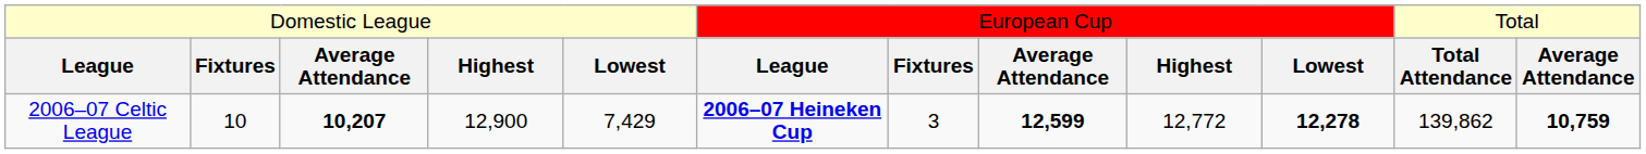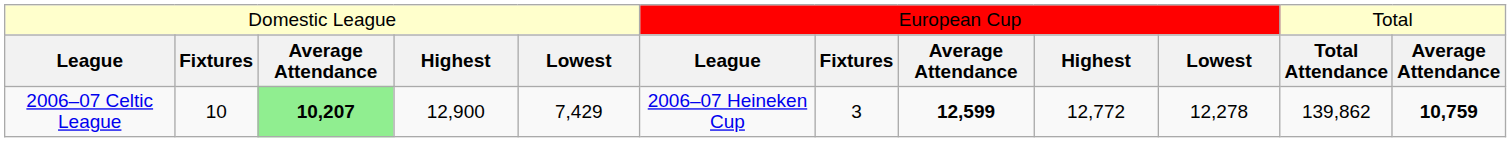2006–07 Celtic League | column 3: no background -> lightgreen background
2006–07 Celtic League | column 6: bold -> normal
2006–07 Celtic League | column 10: bold -> normal
